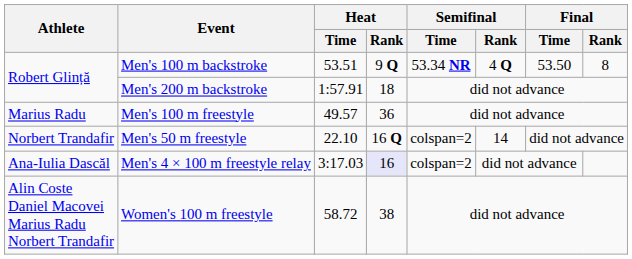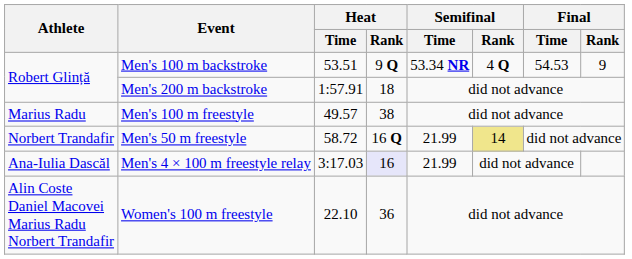Men's 100 m backstroke | Final / Time: 53.50 -> 54.53
Men's 100 m backstroke | Final / Rank: 8 -> 9
Men's 100 m freestyle | Heat / Rank: 36 -> 38
Men's 50 m freestyle | Heat / Time: 22.10 -> 58.72
Men's 50 m freestyle | Semifinal / Time: colspan=2 -> 21.99
Men's 50 m freestyle | Semifinal / Rank: no background -> khaki background
Men's 4 × 100 m freestyle relay | Semifinal / Time: colspan=2 -> 21.99
Women's 100 m freestyle | Heat / Time: 58.72 -> 22.10
Women's 100 m freestyle | Heat / Rank: 38 -> 36
